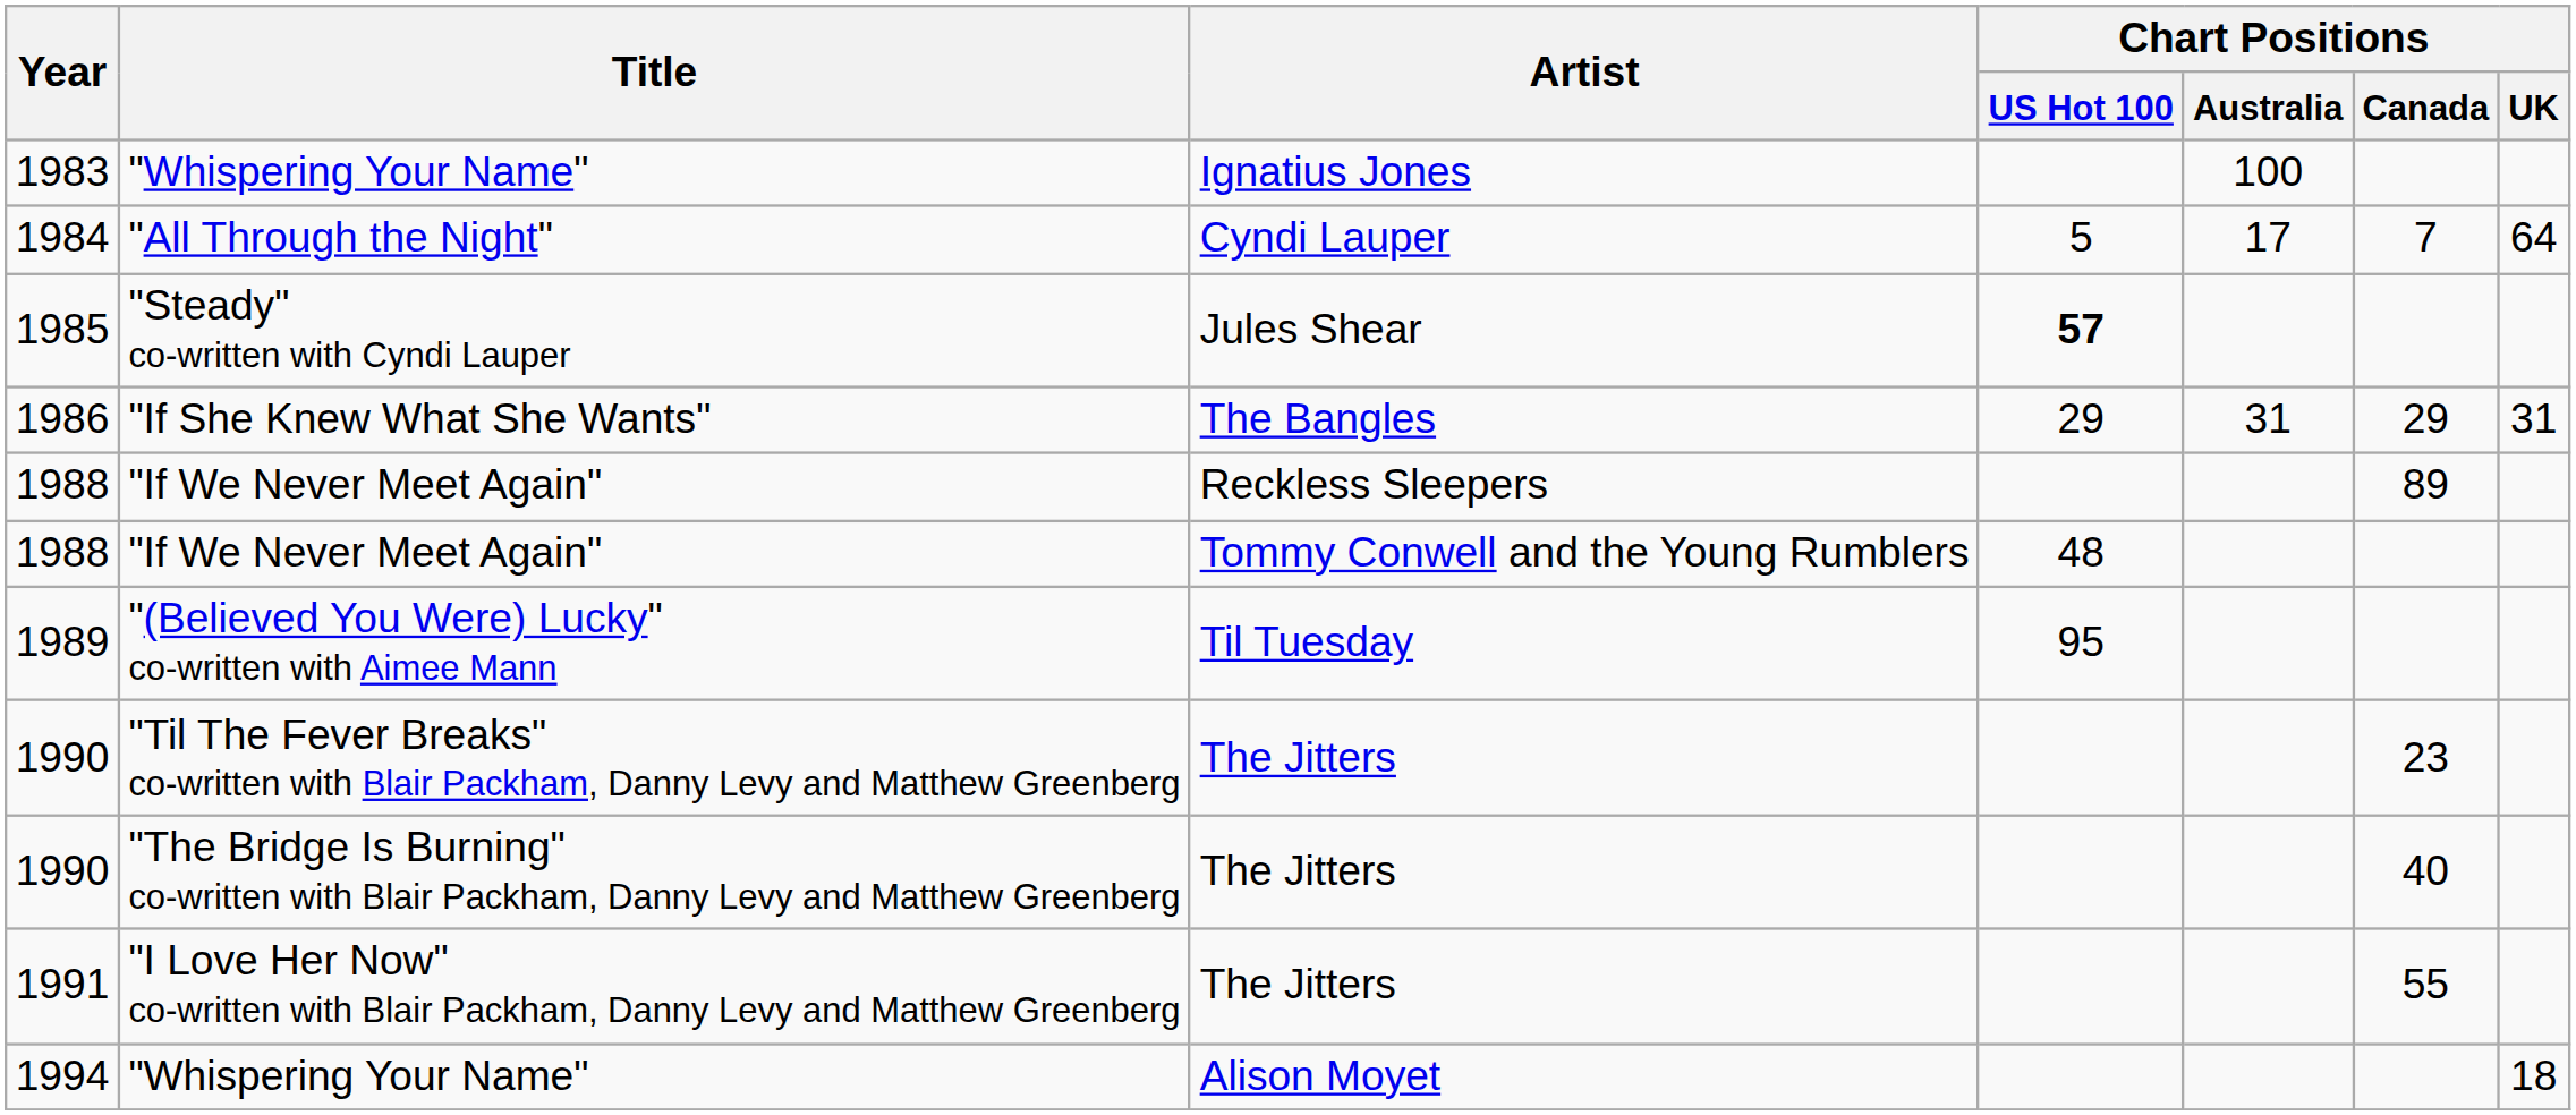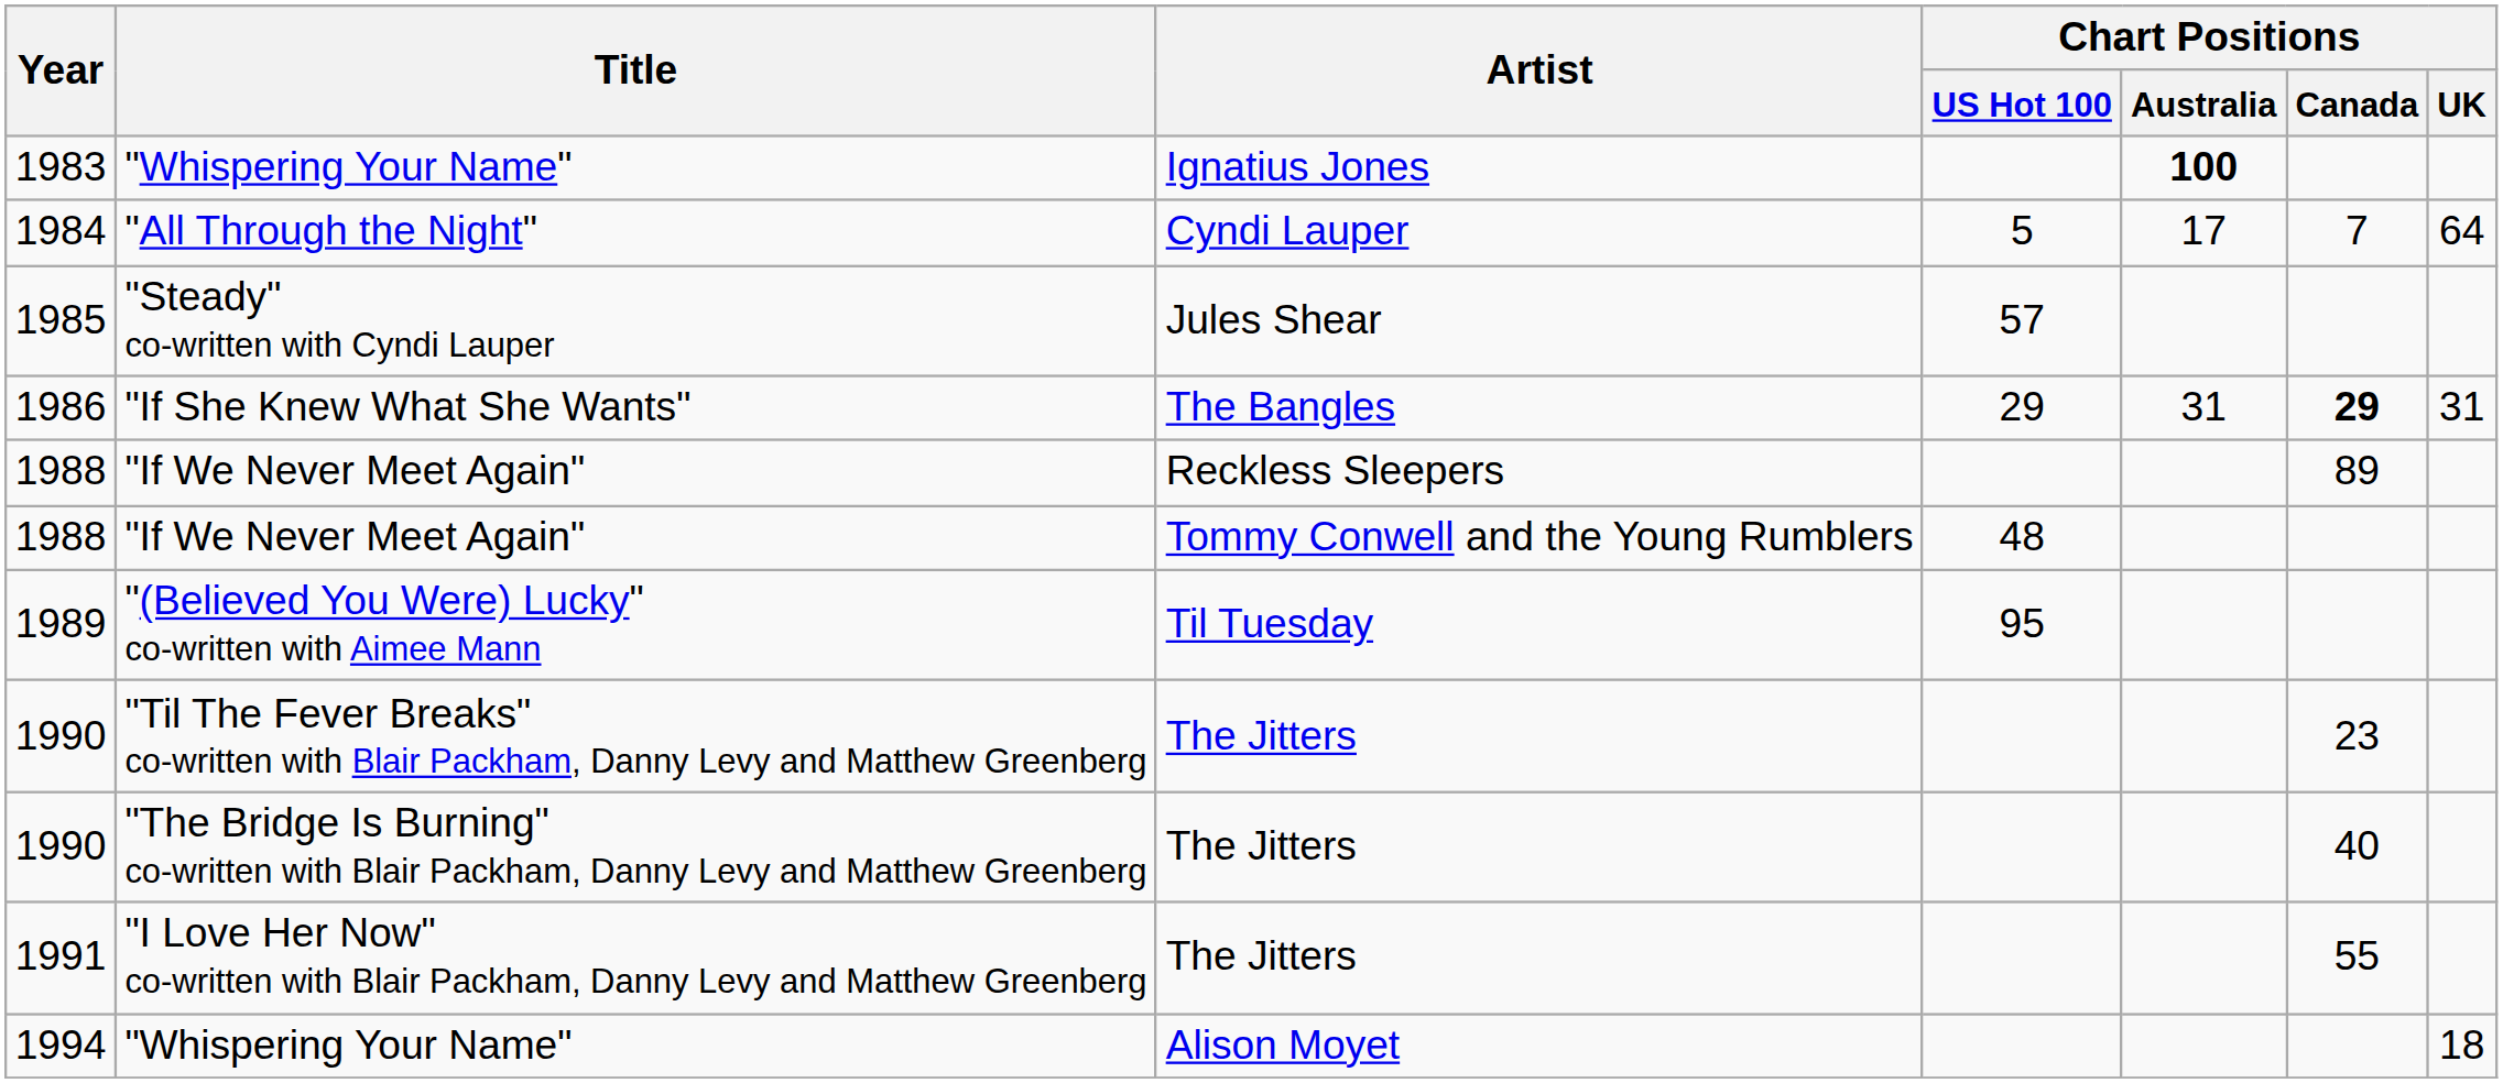1983 | Chart Positions / Australia: normal -> bold
1985 | Chart Positions / US Hot 100: bold -> normal
1986 | Chart Positions / Canada: normal -> bold
